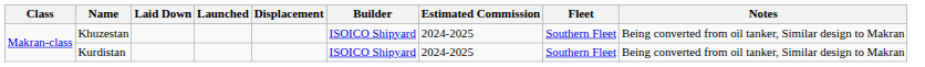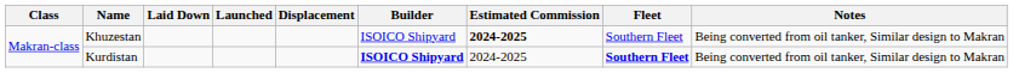Khuzestan | Estimated Commission: normal -> bold
Kurdistan | Builder: normal -> bold
Kurdistan | Fleet: normal -> bold
